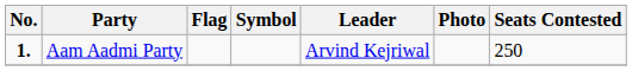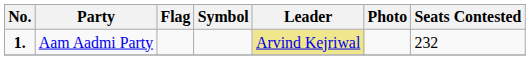Aam Aadmi Party | Leader: no background -> khaki background
Aam Aadmi Party | Seats Contested: 250 -> 232
